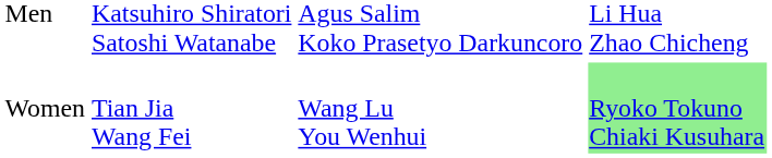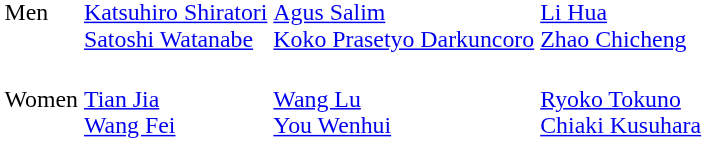Women | column 4: lightgreen background -> no background
